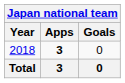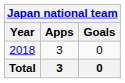2018 | Apps: bold -> normal
